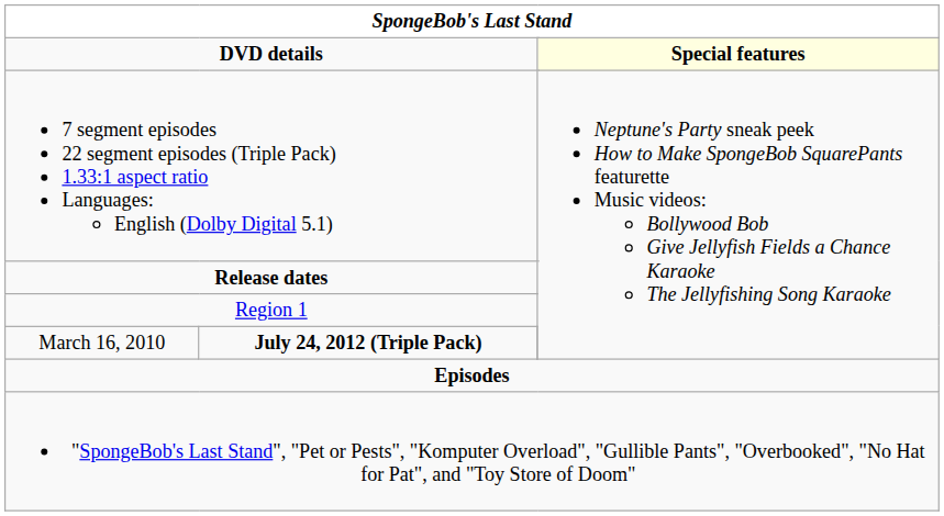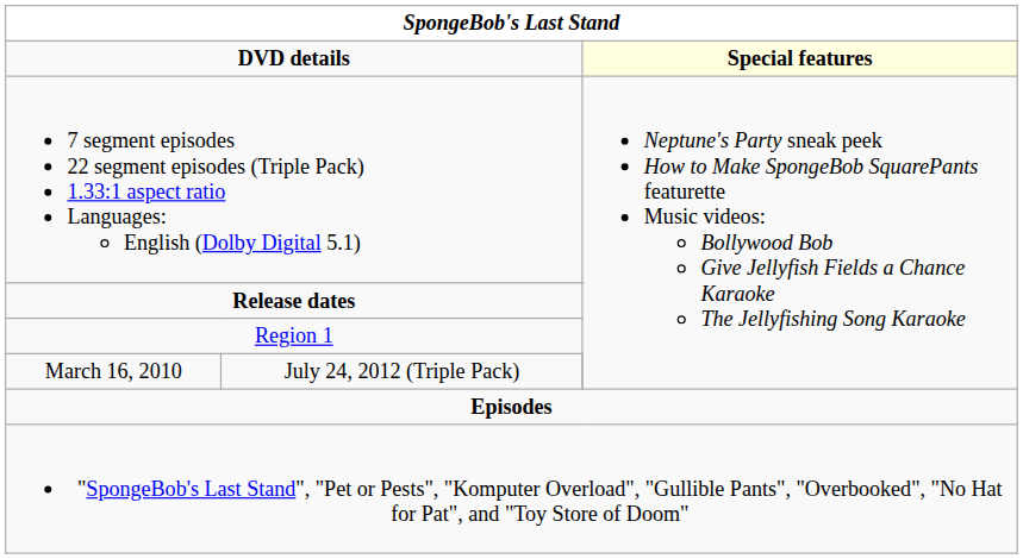March 16, 2010 | column 2: bold -> normal
